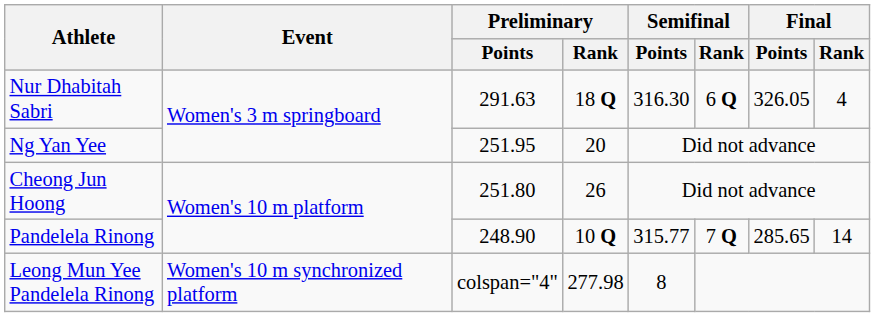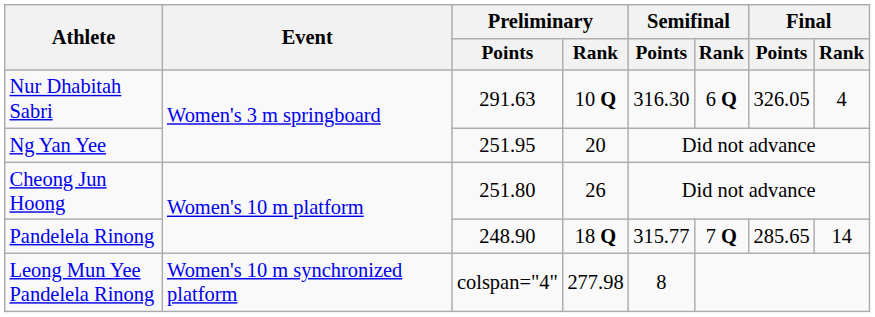Nur Dhabitah Sabri | Preliminary / Rank: 18 Q -> 10 Q
Pandelela Rinong | Preliminary / Rank: 10 Q -> 18 Q
